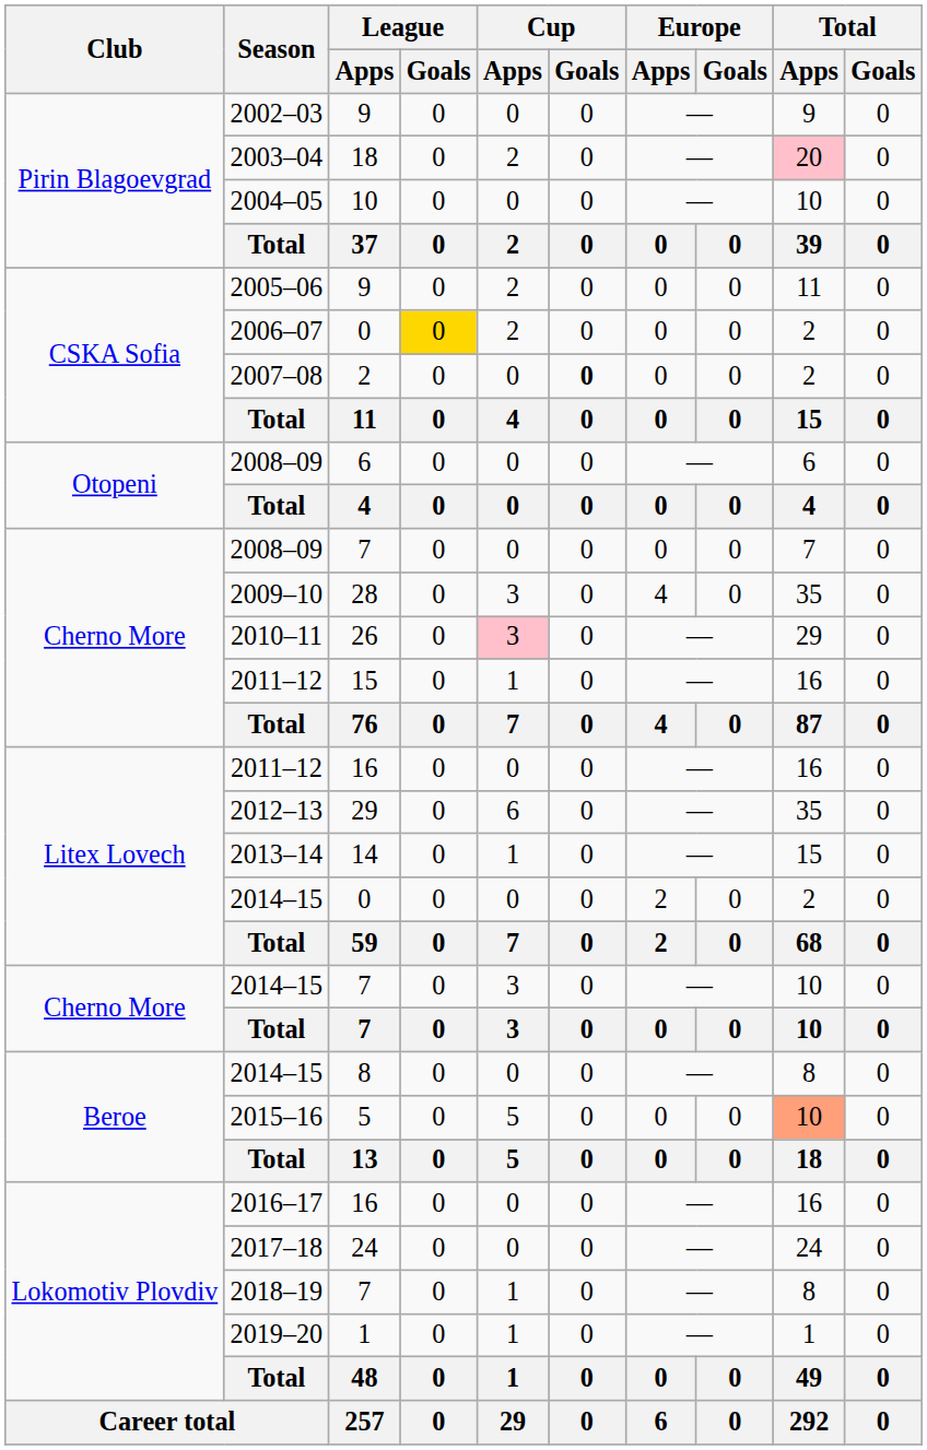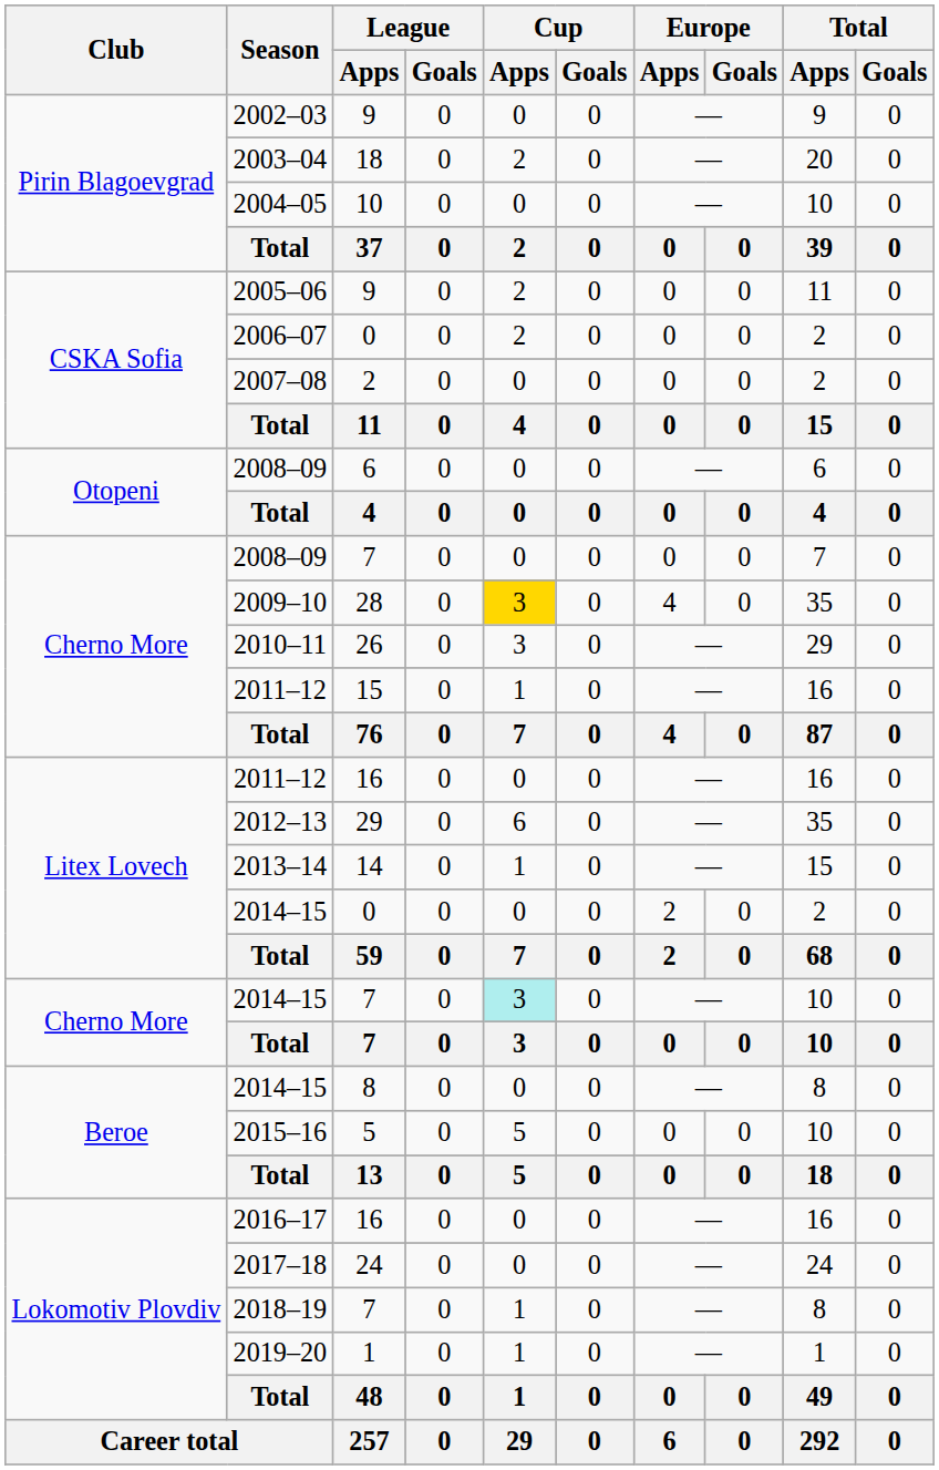2003–04 | Total / Apps: pink background -> no background
2006–07 | League / Goals: gold background -> no background
2007–08 | Cup / Goals: bold -> normal
2009–10 | Cup / Apps: no background -> gold background
2010–11 | Cup / Apps: pink background -> no background
2014–15 / 7 | Cup / Apps: no background -> paleturquoise background
2015–16 | Total / Apps: lightsalmon background -> no background
